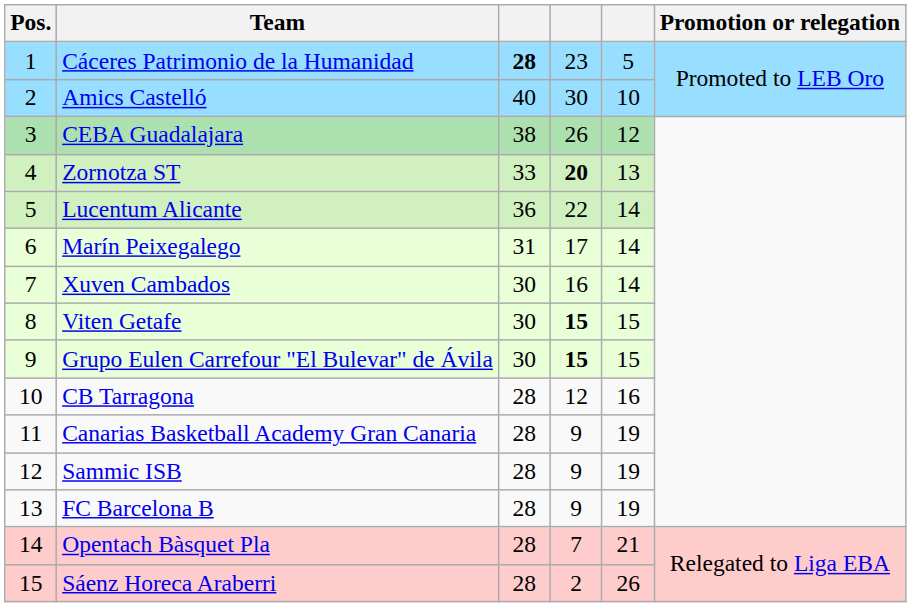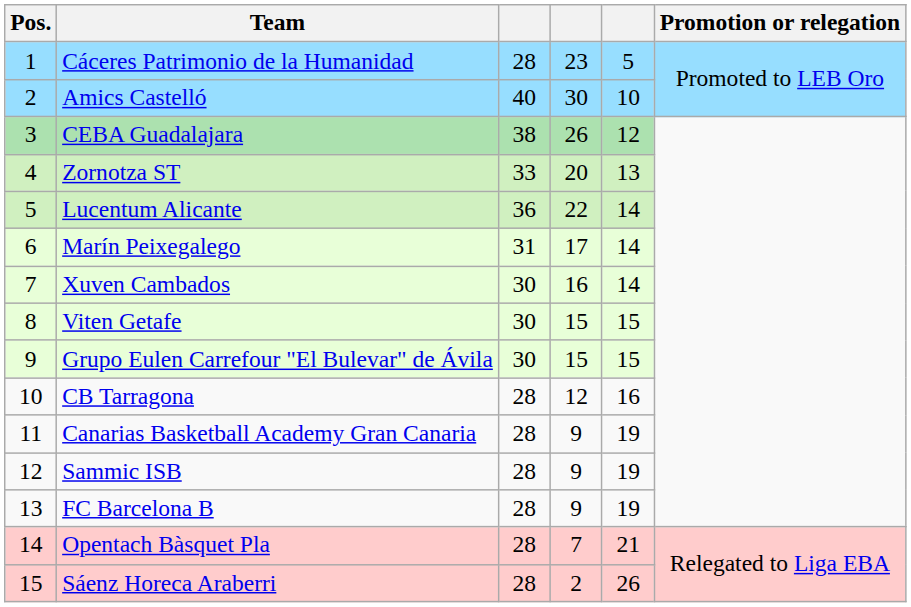Cáceres Patrimonio de la Humanidad | column 3: bold -> normal
Zornotza ST | column 4: bold -> normal
Viten Getafe | column 4: bold -> normal
Grupo Eulen Carrefour "El Bulevar" de Ávila | column 4: bold -> normal
